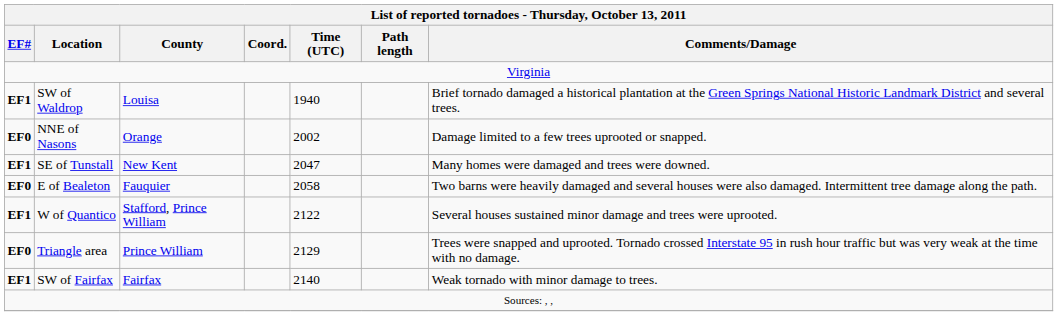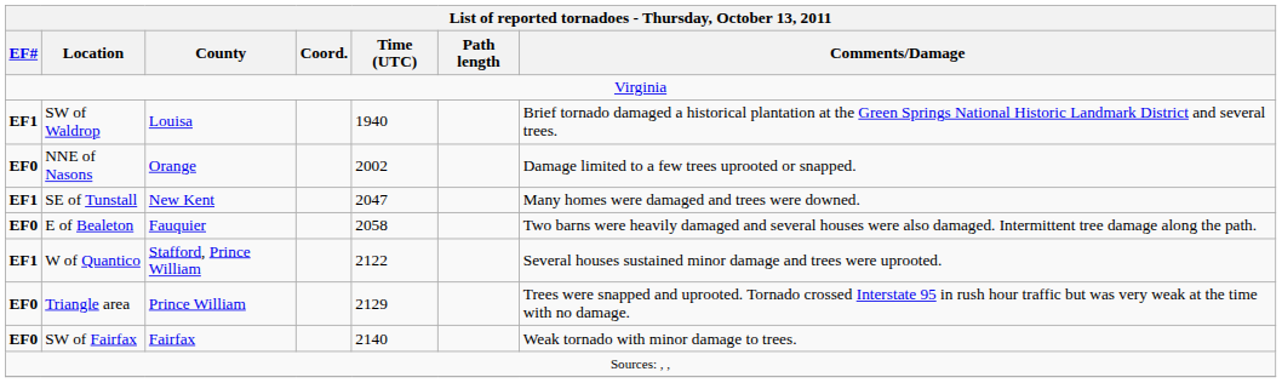SW of Fairfax | EF#: EF1 -> EF0
